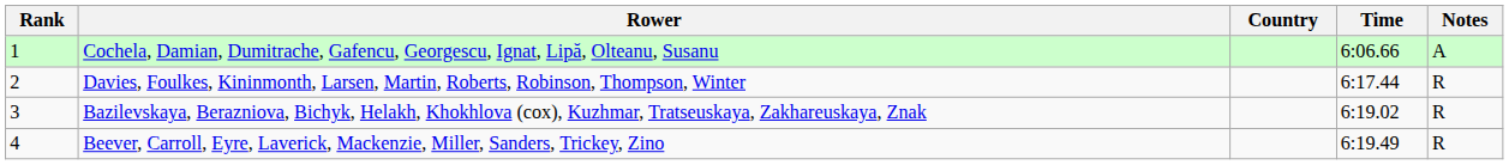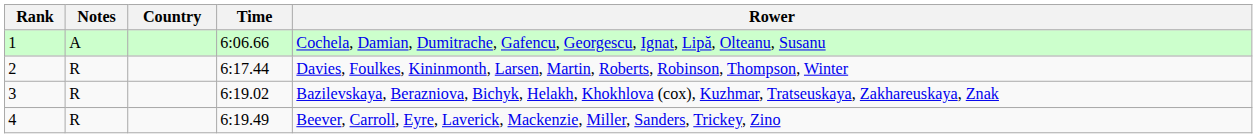columns swapped: Rower <-> Notes
